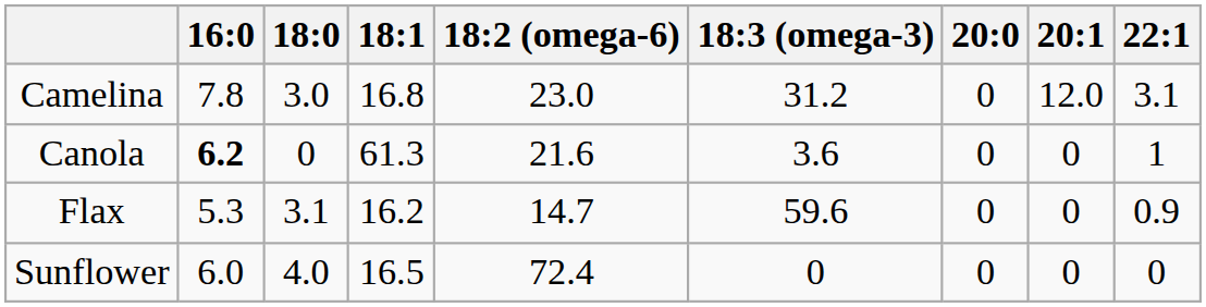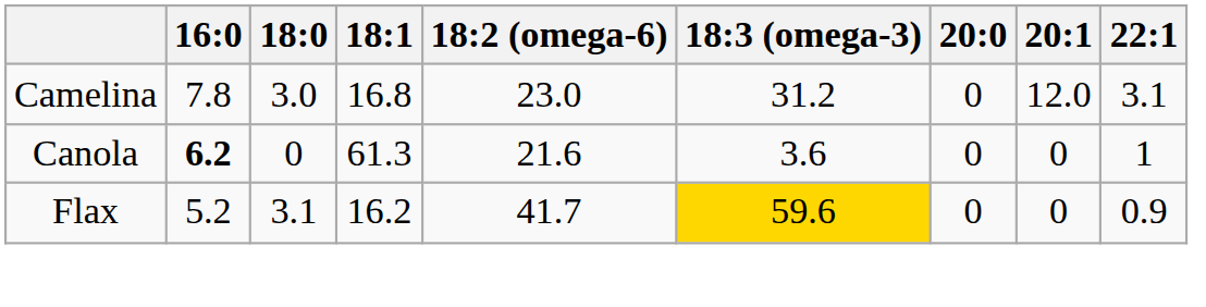Flax | 16:0: 5.3 -> 5.2
Flax | 18:2 (omega-6): 14.7 -> 41.7
Flax | 18:3 (omega-3): no background -> gold background
- row: Sunflower | 6.0 | 4.0 | 16.5 | 72.4 | 0 | 0 | 0 | 0
